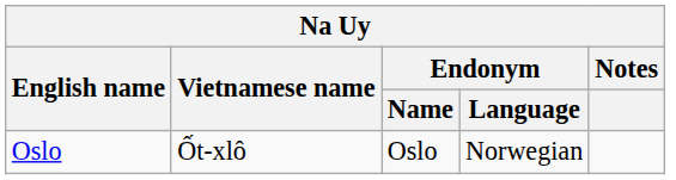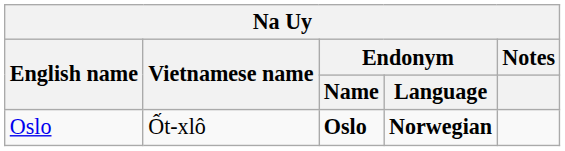row 4 | Endonym / Name: normal -> bold
row 4 | Endonym / Language: normal -> bold
